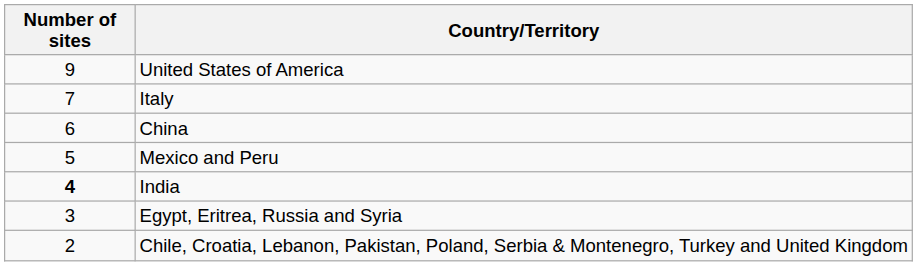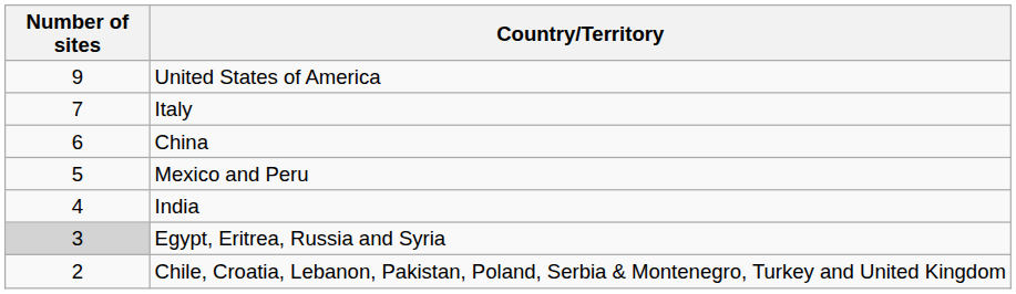India | Number of sites: bold -> normal
Egypt, Eritrea, Russia and Syria | Number of sites: no background -> lightgrey background
